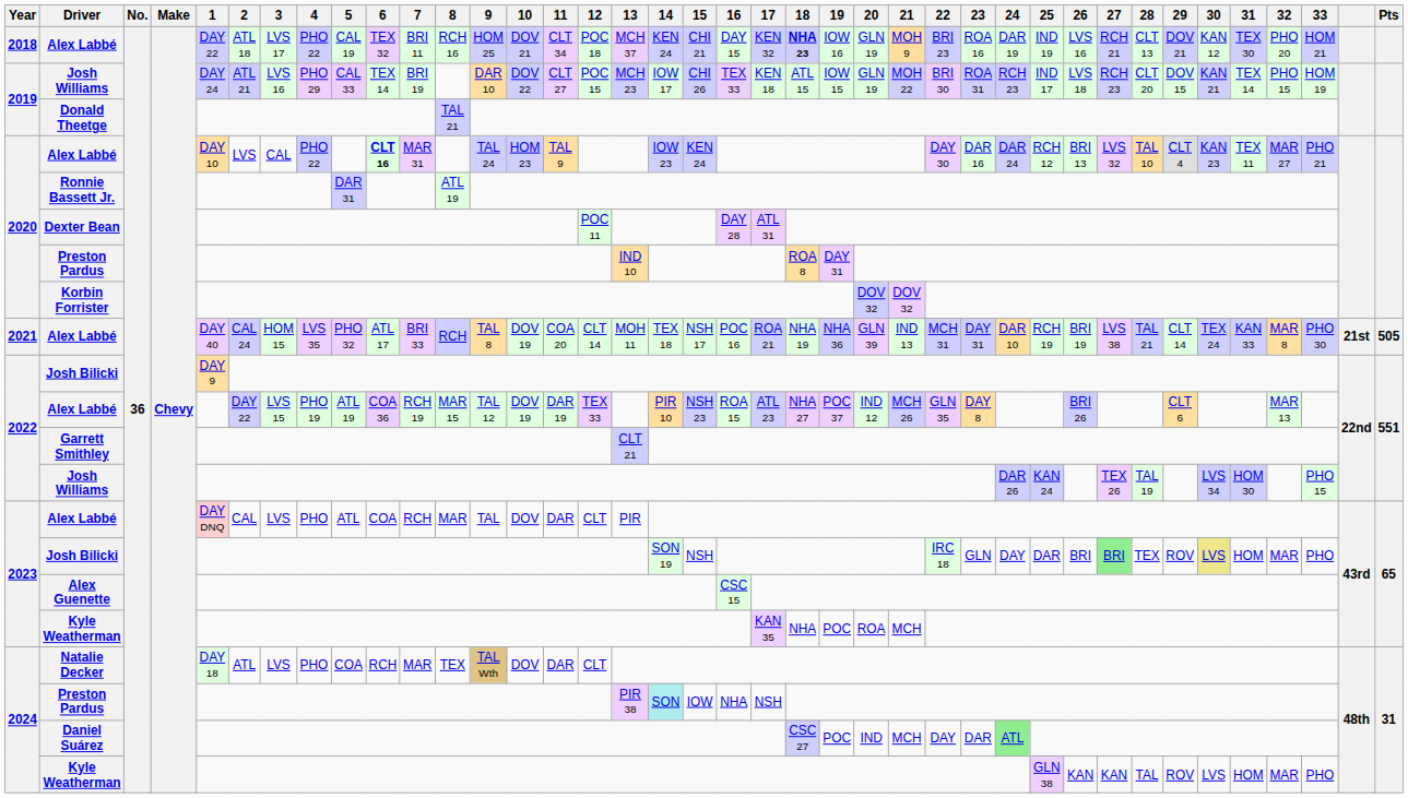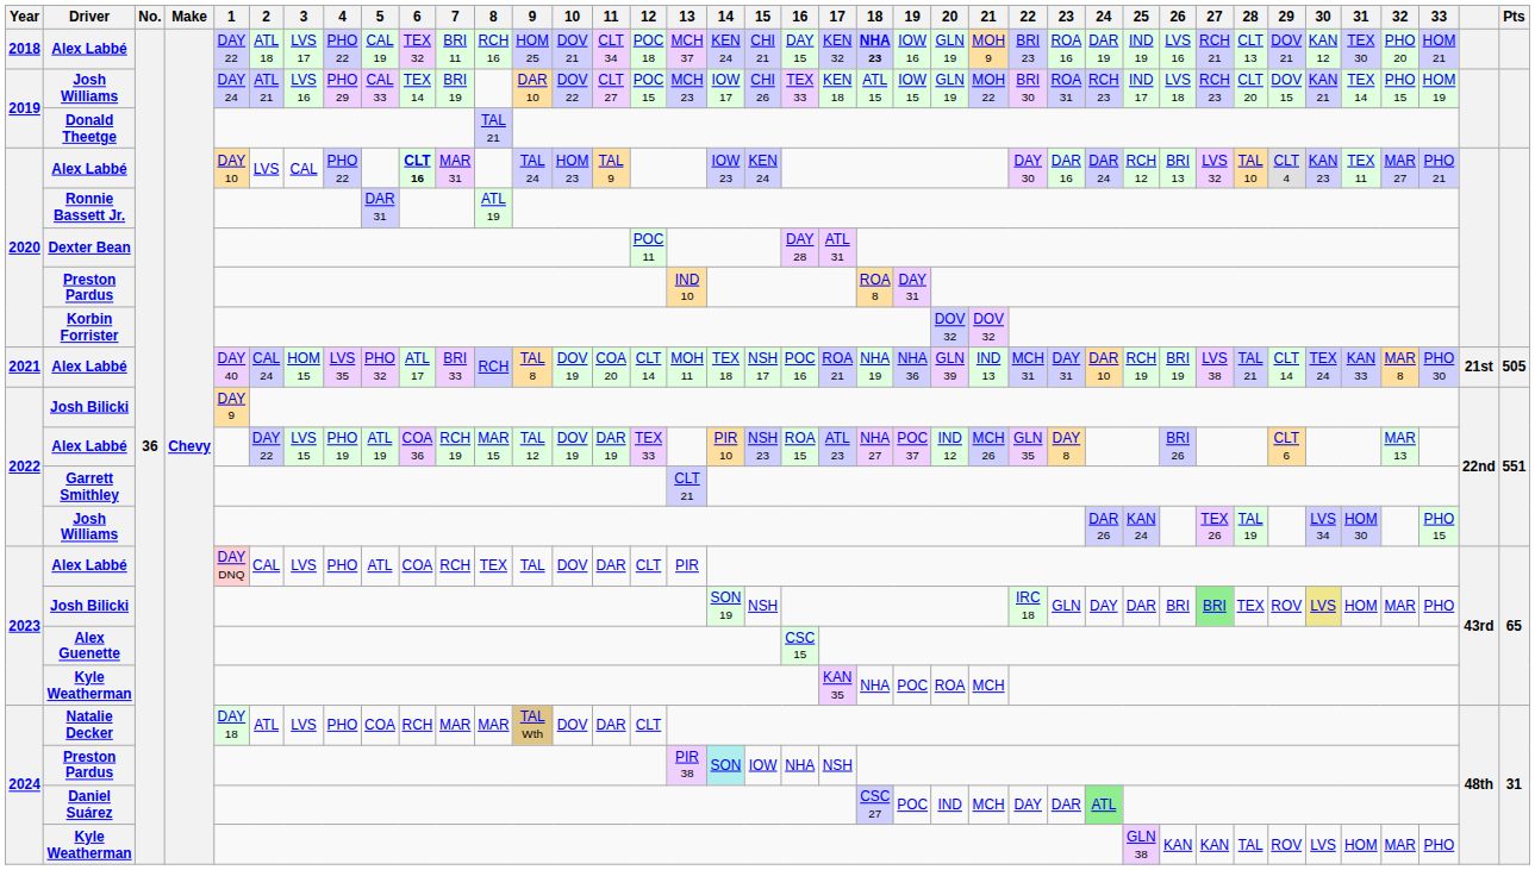2023 / Alex Labbé | 8: MAR -> TEX
Natalie Decker | 8: TEX -> MAR
